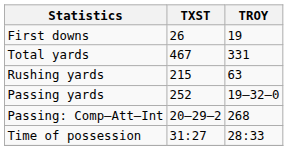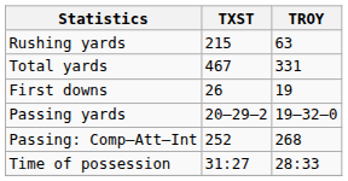rows swapped: First downs <-> Rushing yards
Passing yards | TXST: 252 -> 20–29–2
Passing: Comp–Att–Int | TXST: 20–29–2 -> 252
